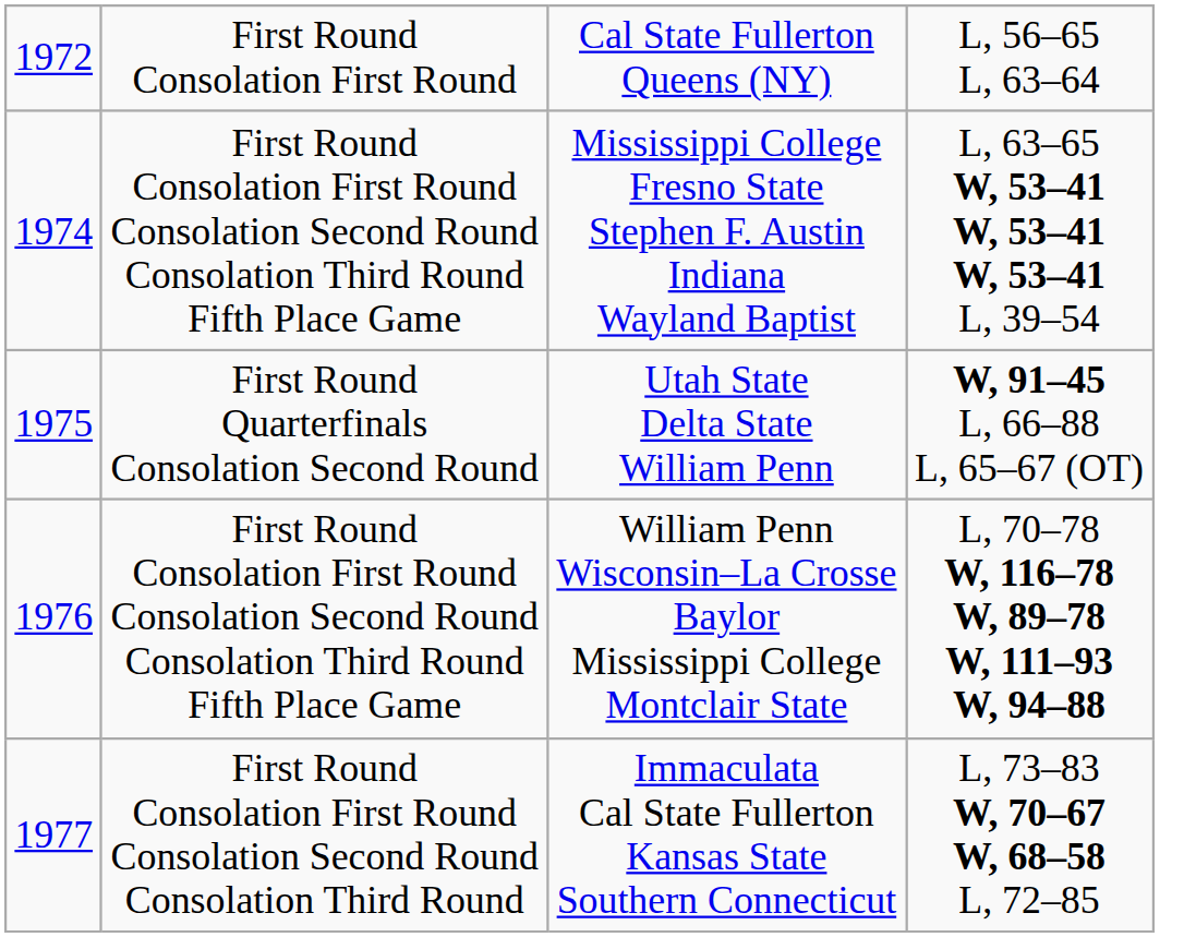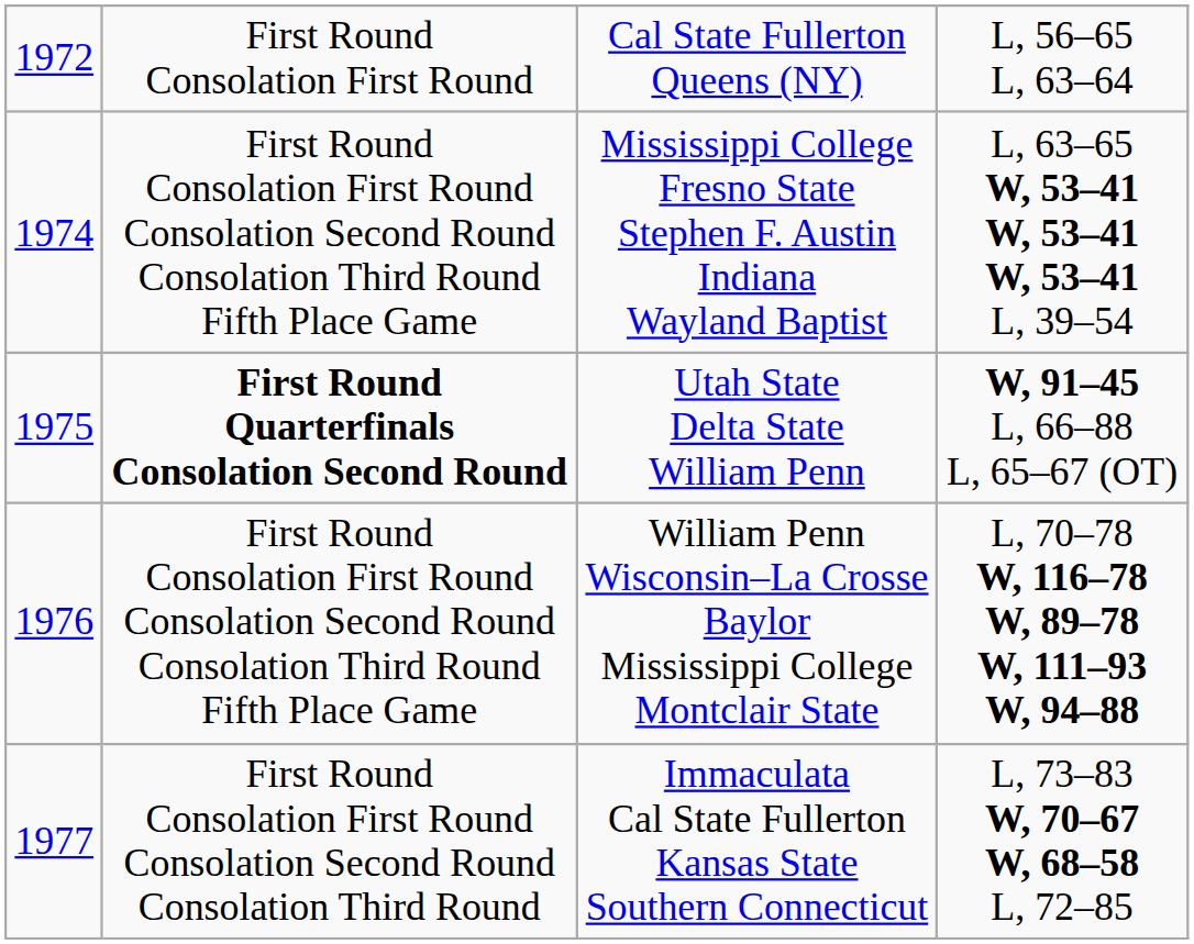Utah State Delta State William Penn | column 2: normal -> bold
